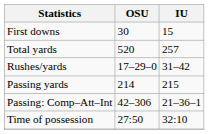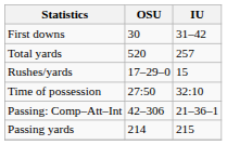First downs | IU: 15 -> 31–42
Rushes/yards | IU: 31–42 -> 15
rows swapped: Passing yards <-> Time of possession
